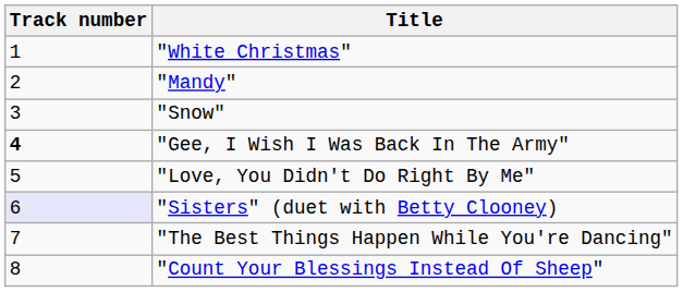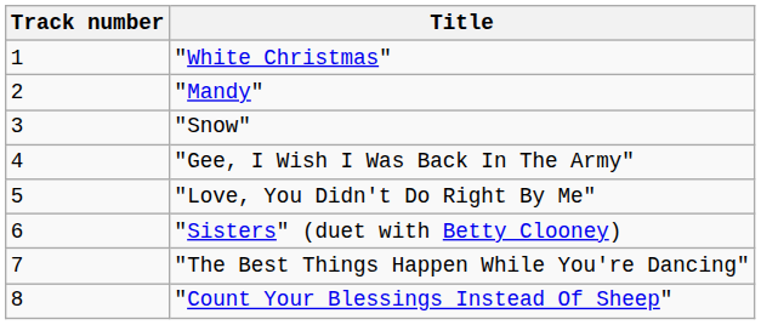"Gee, I Wish I Was Back In The Army" | Track number: bold -> normal
"Sisters" (duet with Betty Clooney) | Track number: lavender background -> no background
